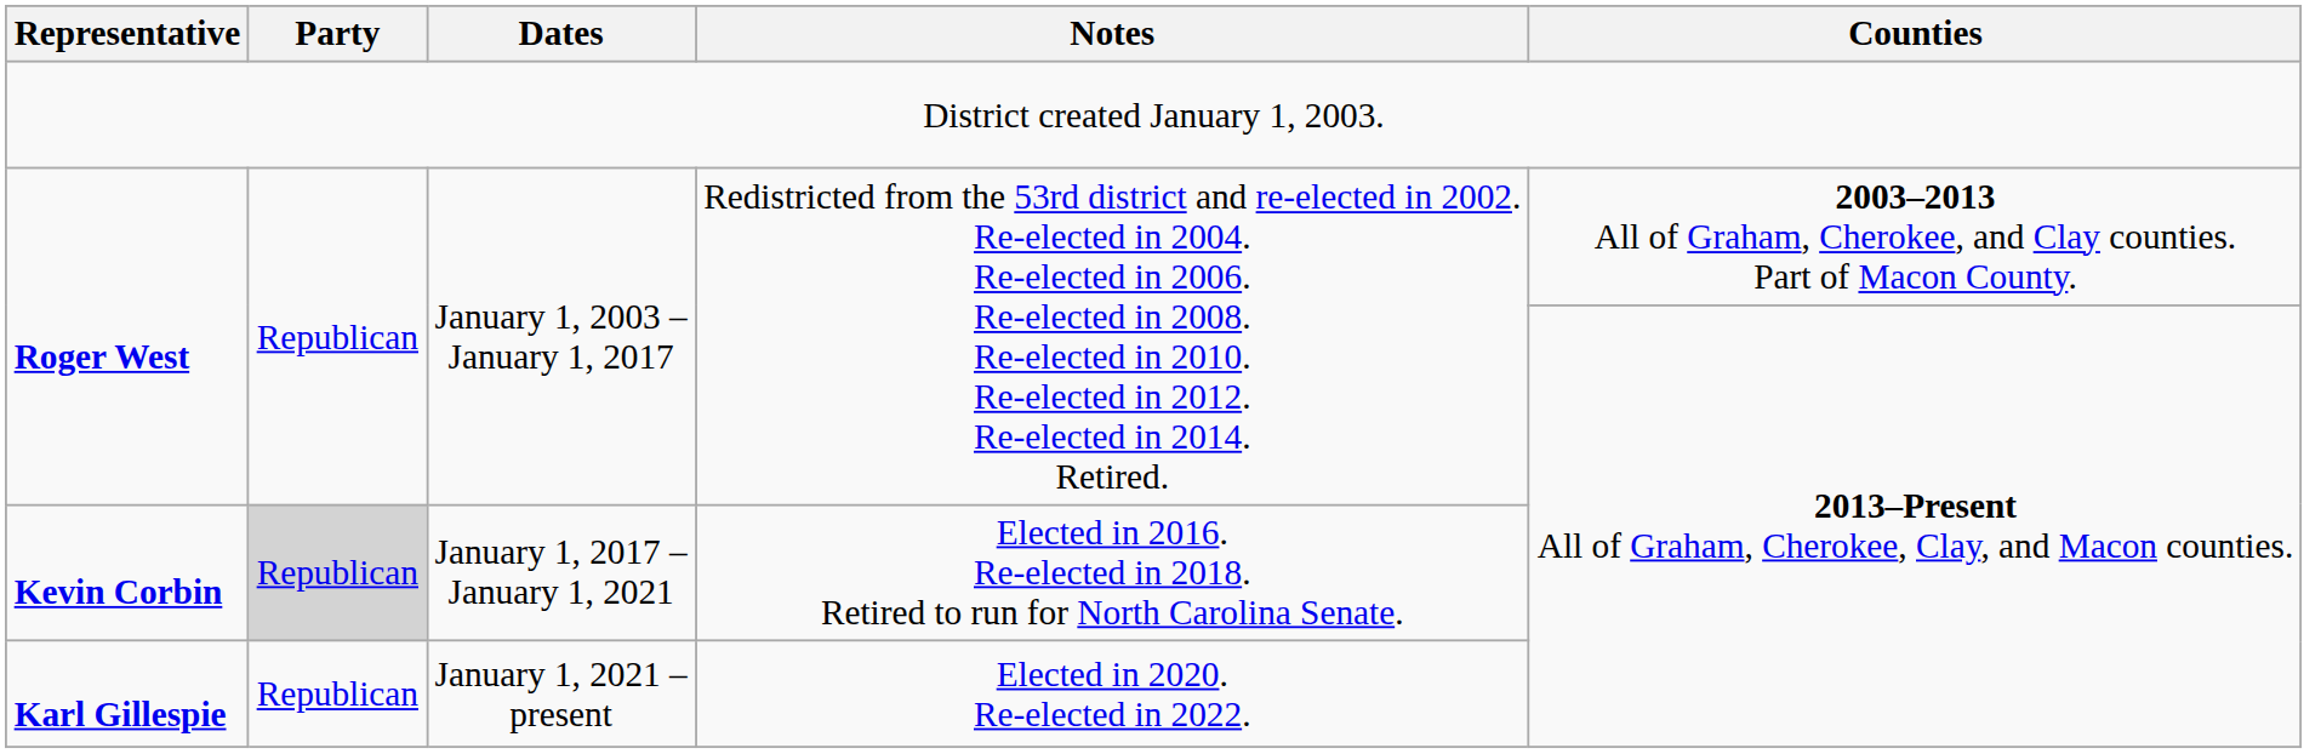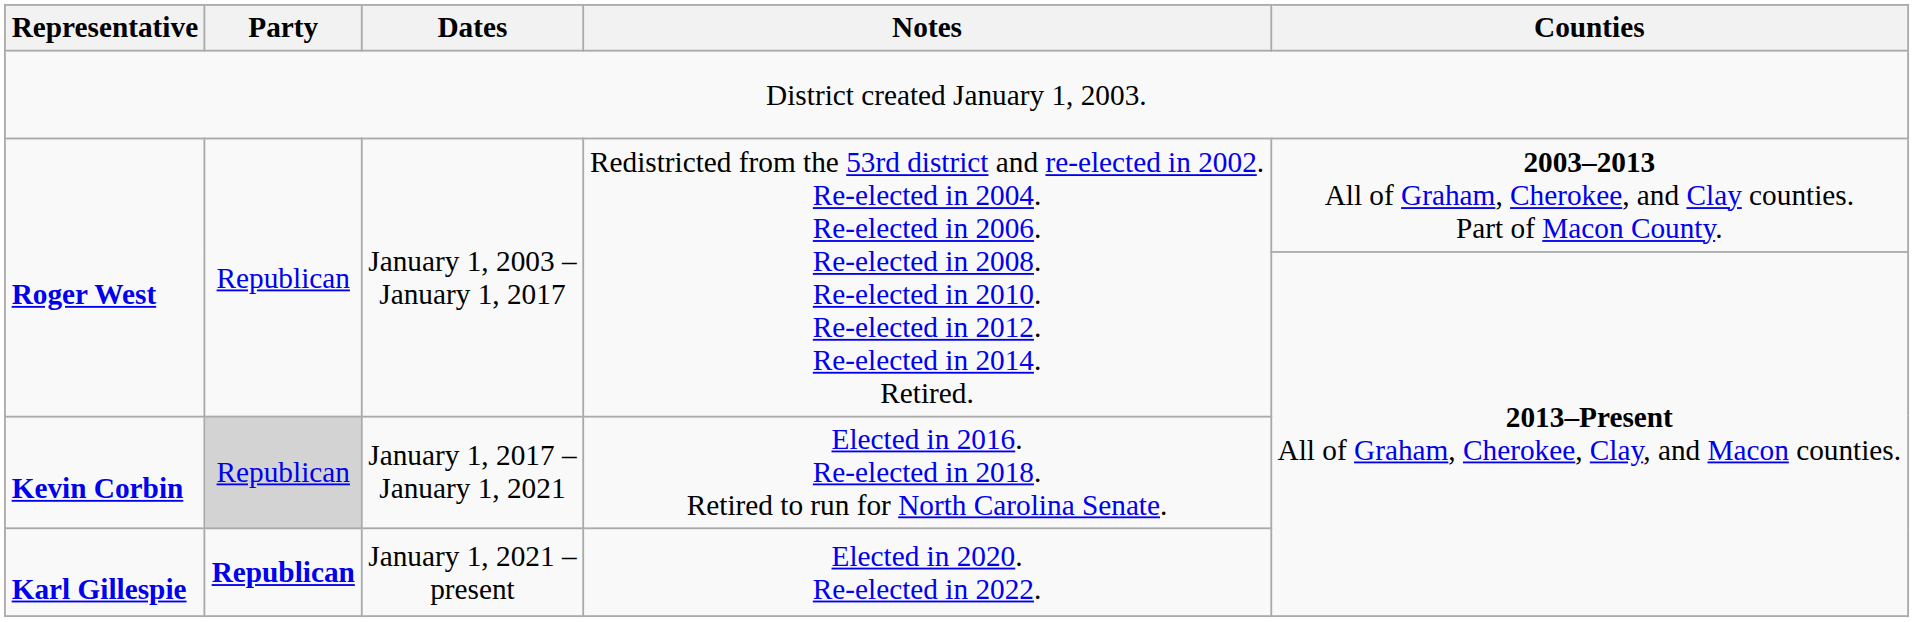Karl Gillespie | Party: normal -> bold
